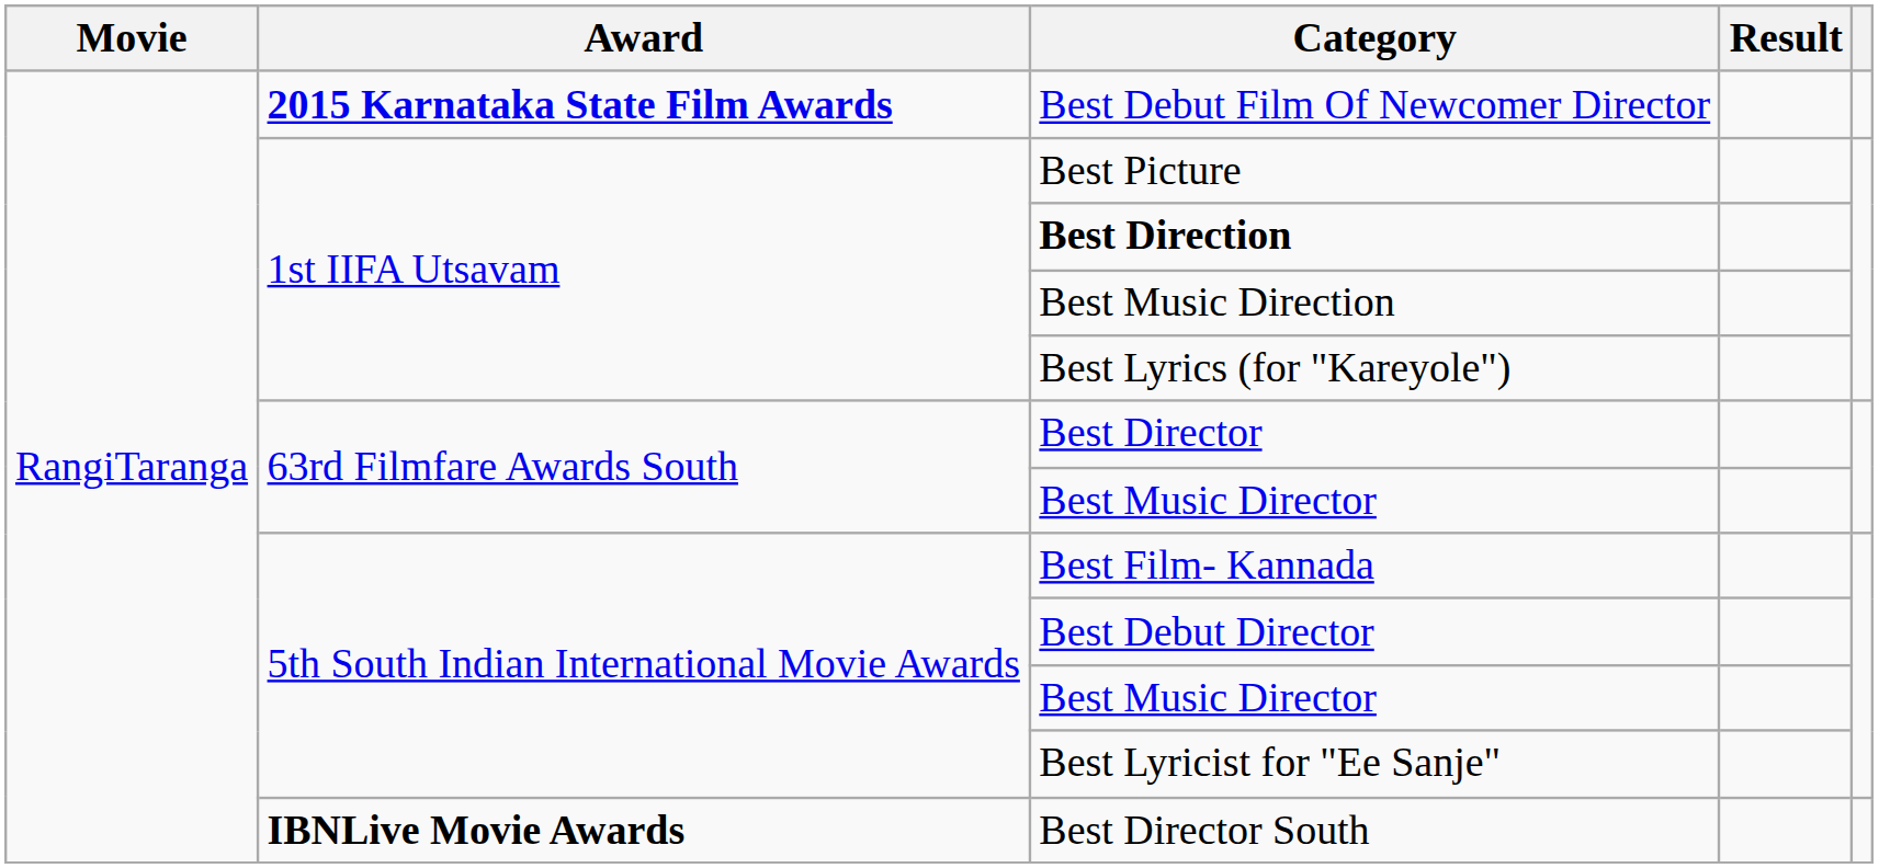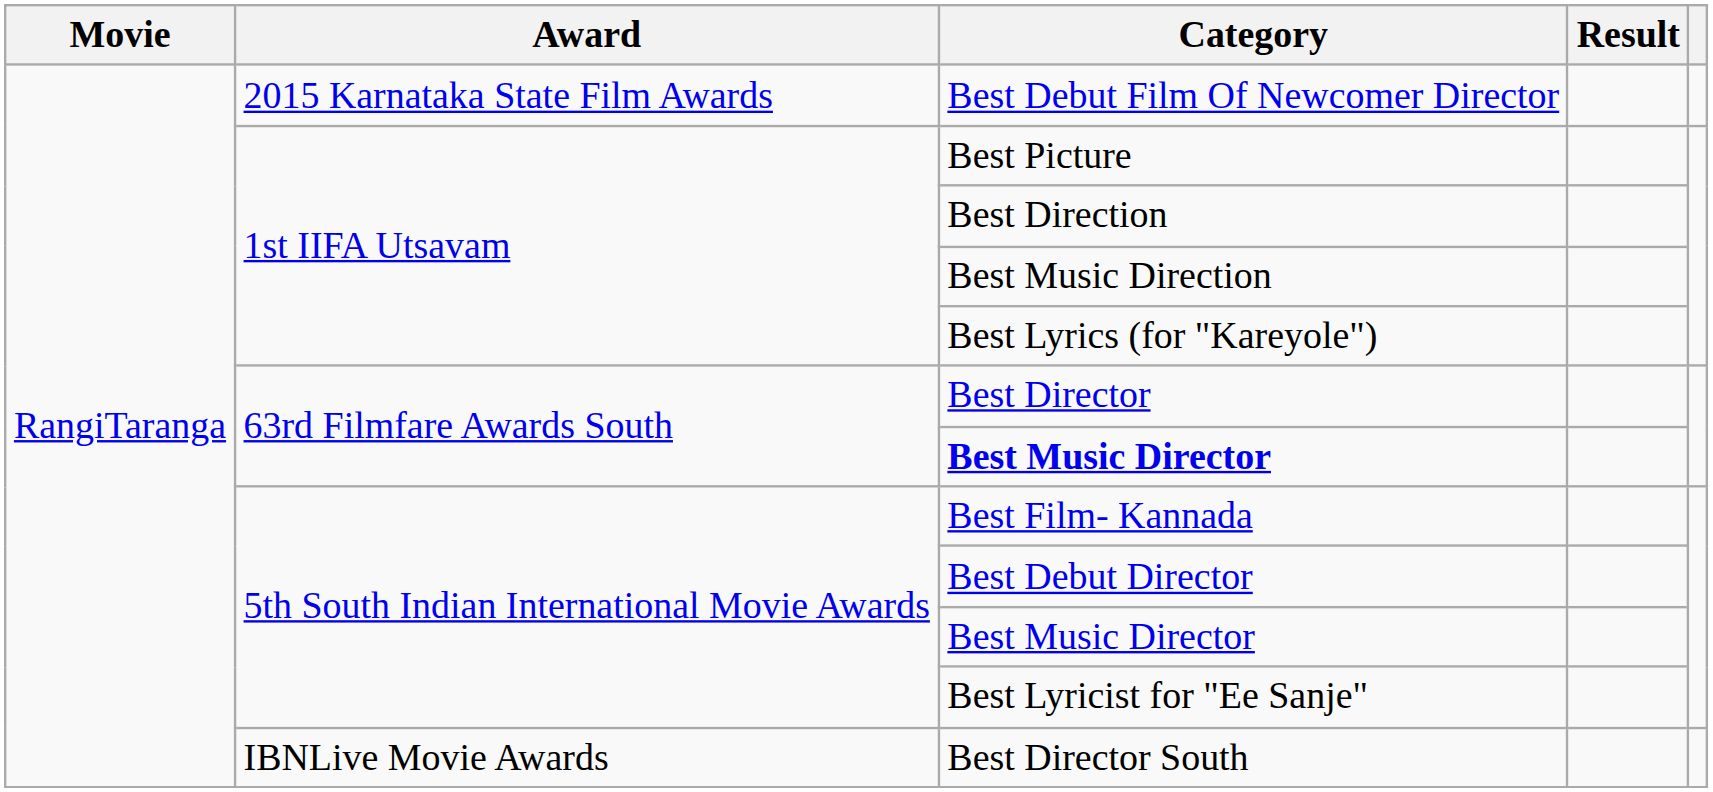Best Debut Film Of Newcomer Director | Award: bold -> normal
Best Direction | Category: bold -> normal
63rd Filmfare Awards South / Best Music Director | Category: normal -> bold
Best Director South | Award: bold -> normal
